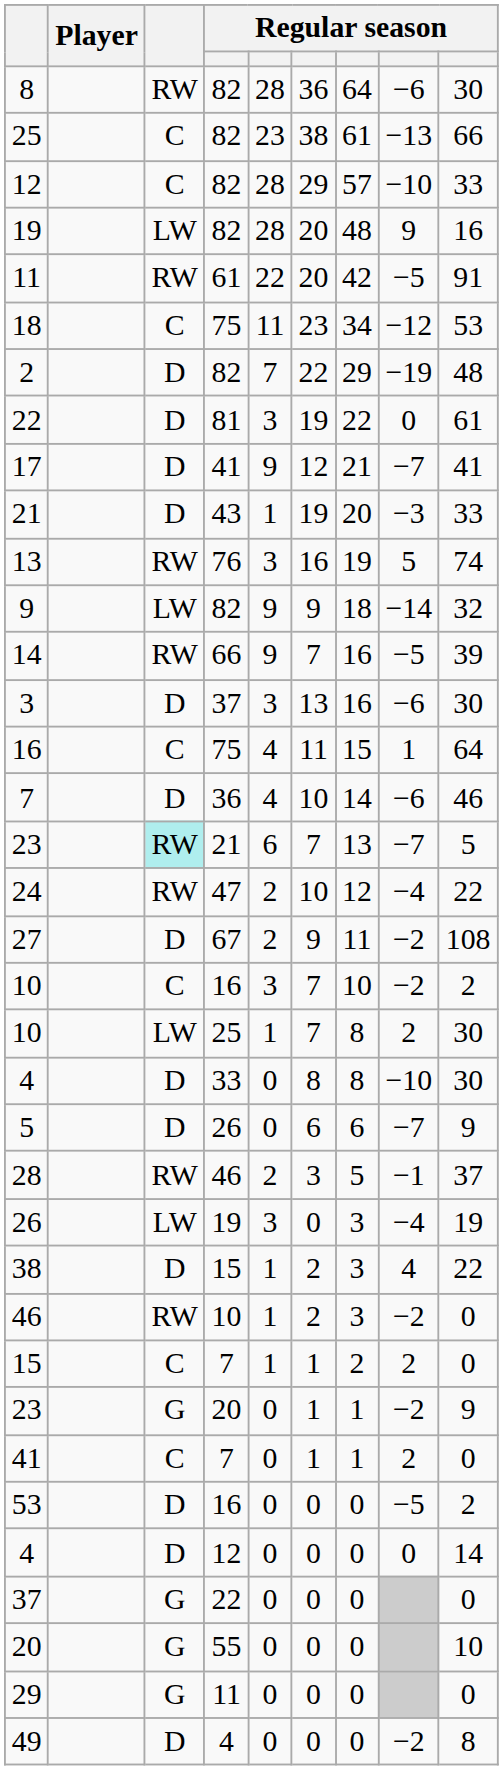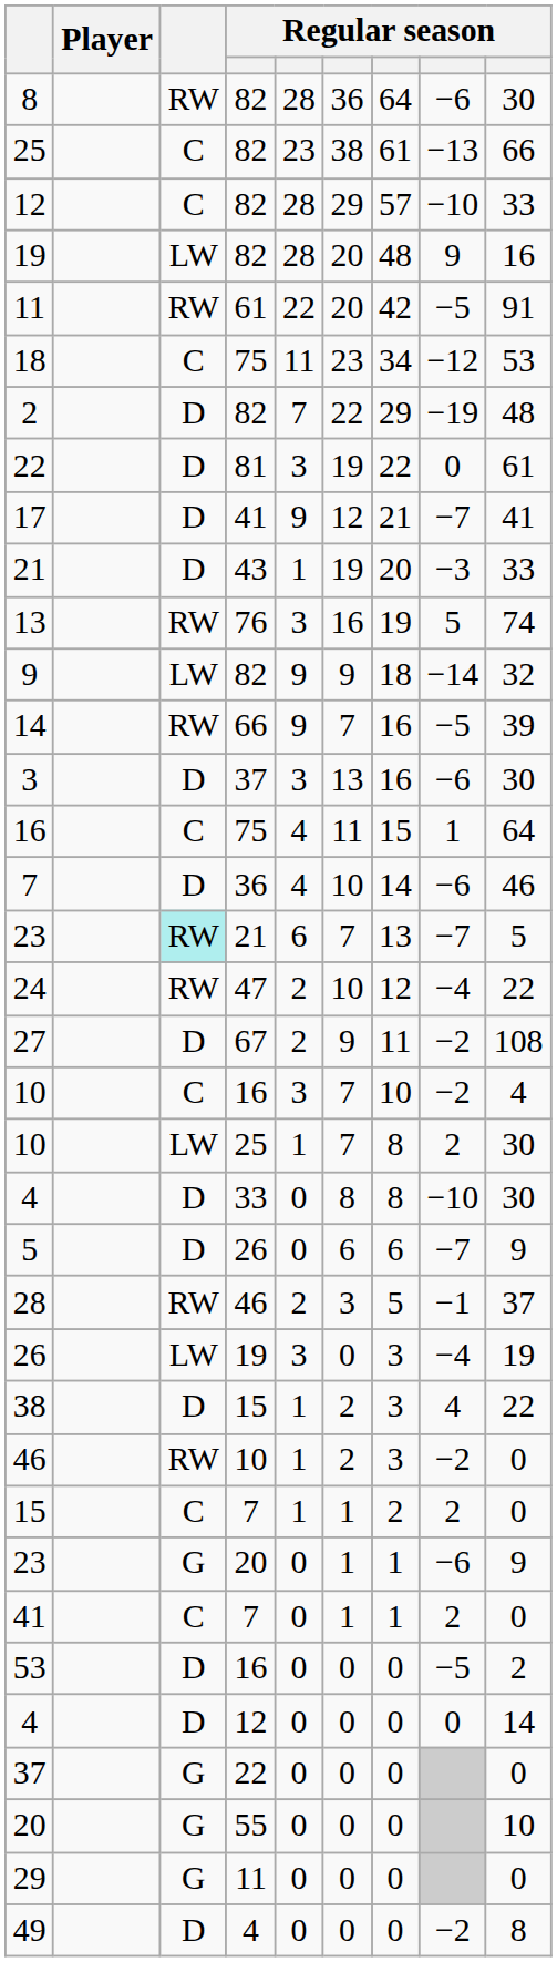10 / 16 | column 9: 2 -> 4
23 / 20 | column 8: −2 -> −6
